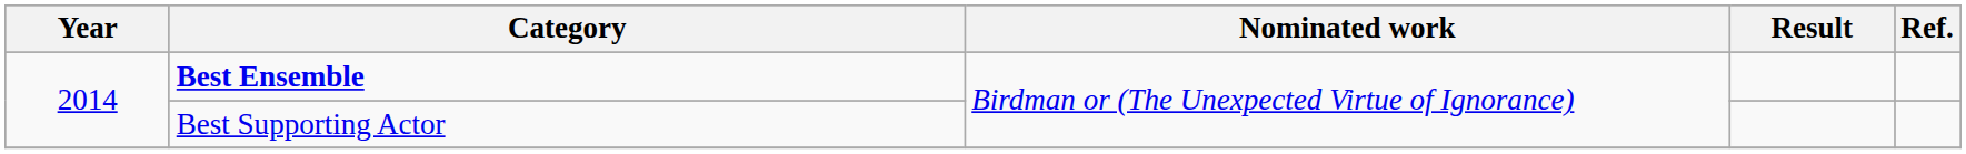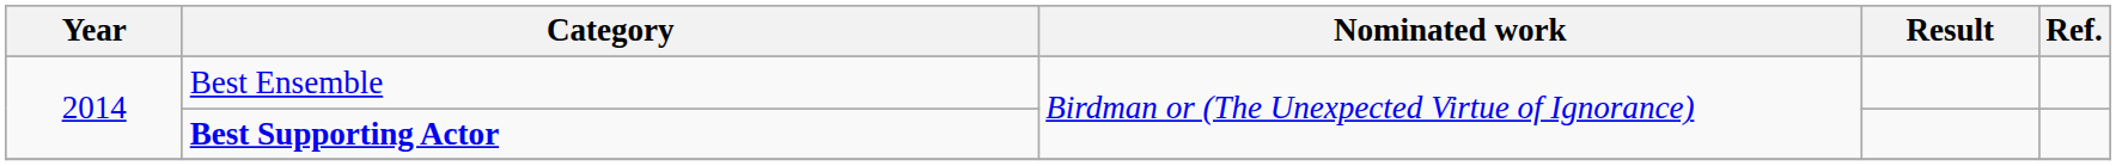Best Ensemble | Category: bold -> normal
Best Supporting Actor | Category: normal -> bold
